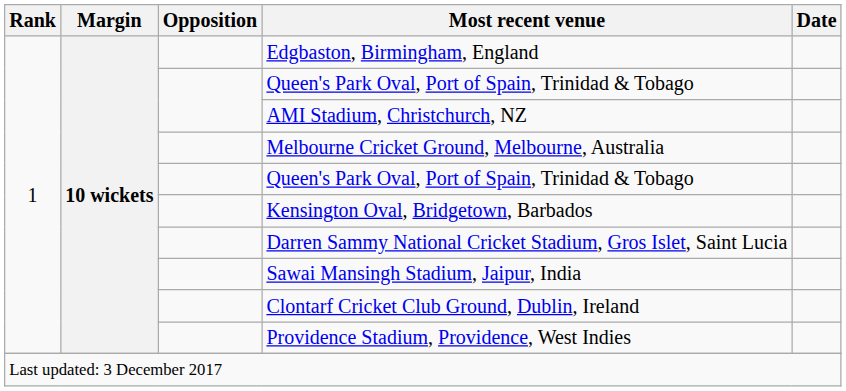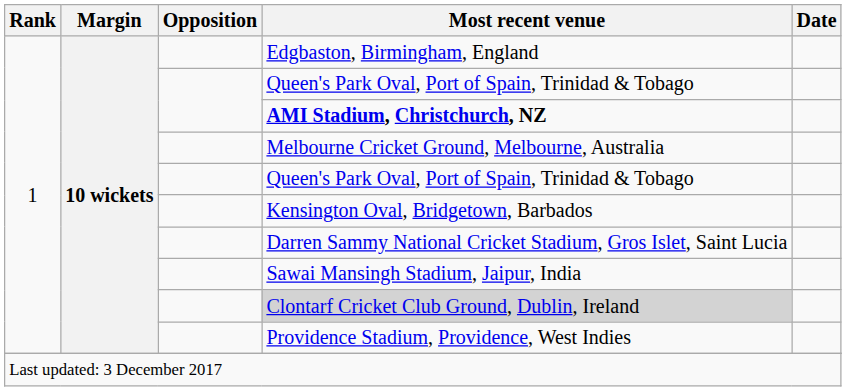AMI Stadium, Christchurch, NZ | Most recent venue: normal -> bold
Clontarf Cricket Club Ground, Dublin, Ireland | Most recent venue: no background -> lightgrey background
